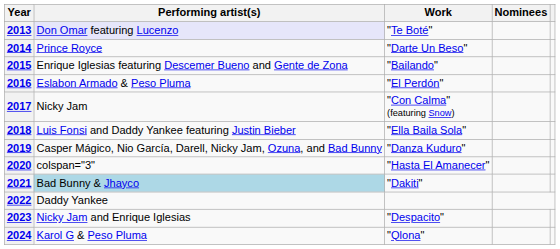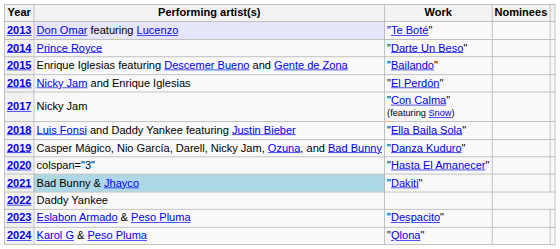2016 | Performing artist(s): Eslabon Armado & Peso Pluma -> Nicky Jam and Enrique Iglesias
2023 | Performing artist(s): Nicky Jam and Enrique Iglesias -> Eslabon Armado & Peso Pluma
